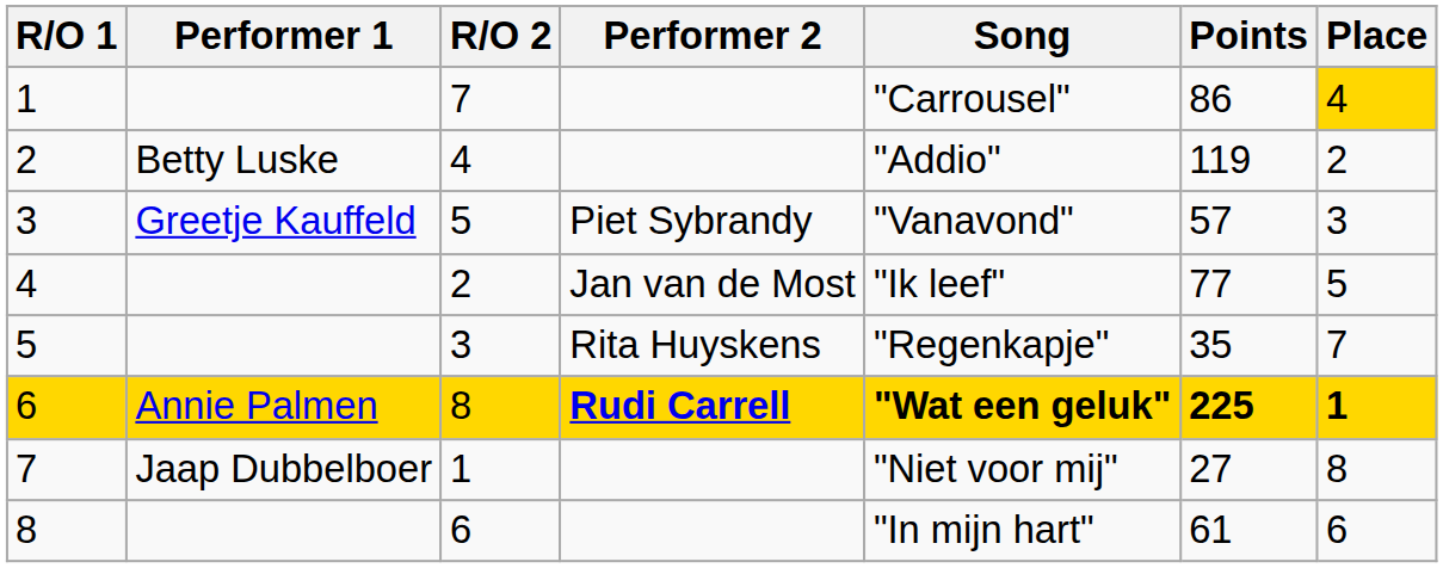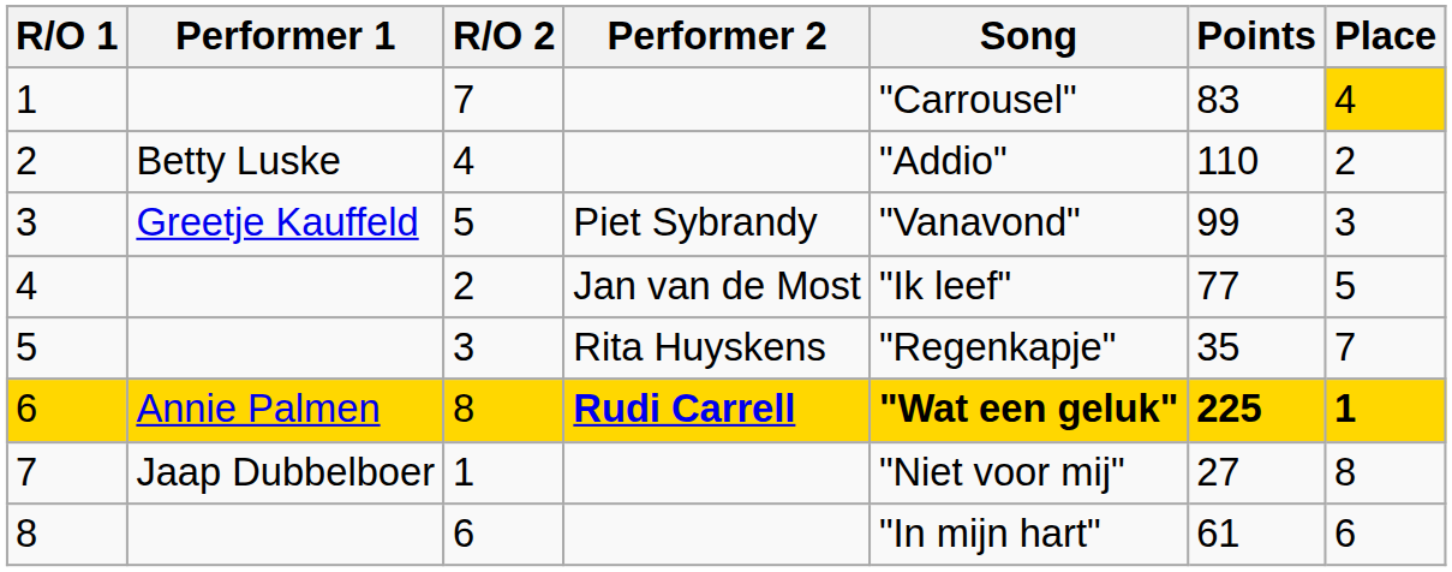row 2 | Points: 86 -> 83
row 3 | Points: 119 -> 110
row 4 | Points: 57 -> 99
